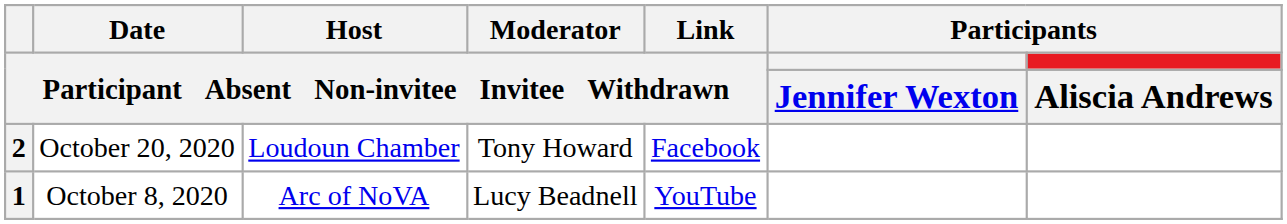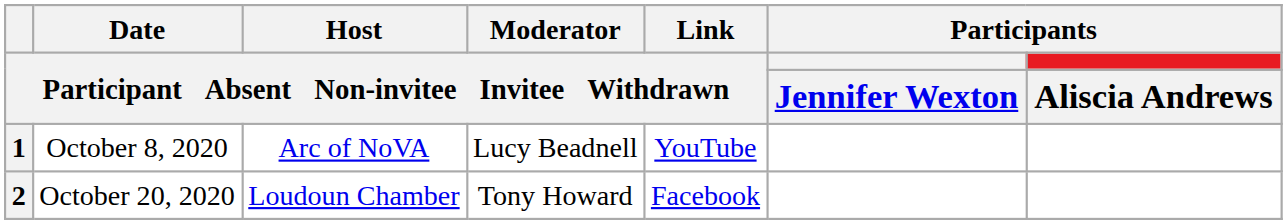rows swapped: 1 <-> 2
